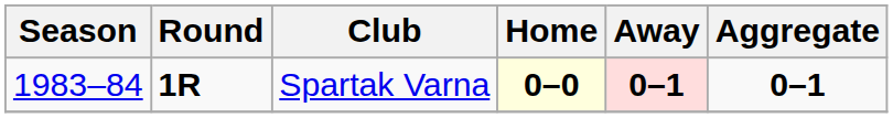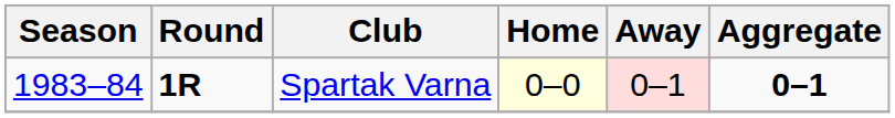Spartak Varna | Home: bold -> normal
Spartak Varna | Away: bold -> normal
